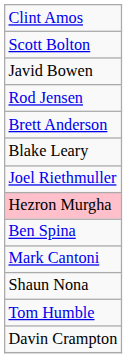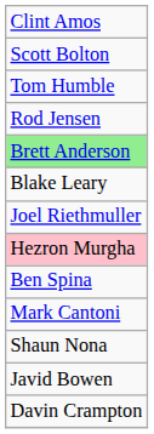row 3 | column 1: Javid Bowen -> Tom Humble
row 5 | column 1: no background -> lightgreen background
row 12 | column 1: Tom Humble -> Javid Bowen
